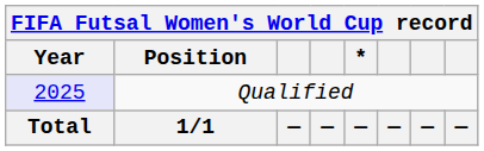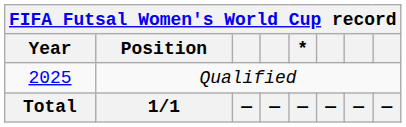Qualified | Year: lavender background -> no background
